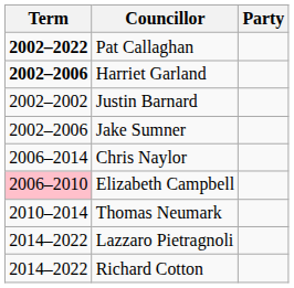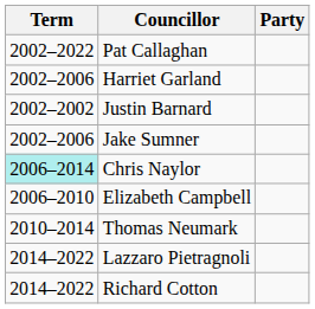Pat Callaghan | Term: bold -> normal
Harriet Garland | Term: bold -> normal
Chris Naylor | Term: no background -> paleturquoise background
Elizabeth Campbell | Term: pink background -> no background
